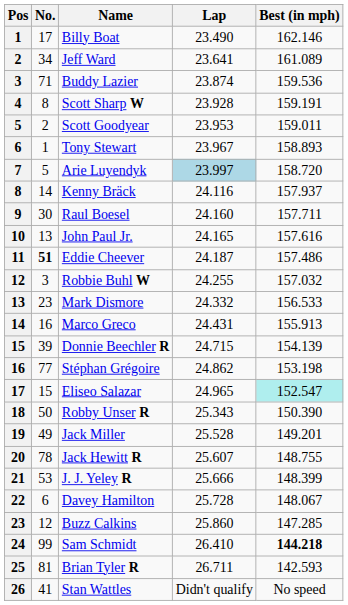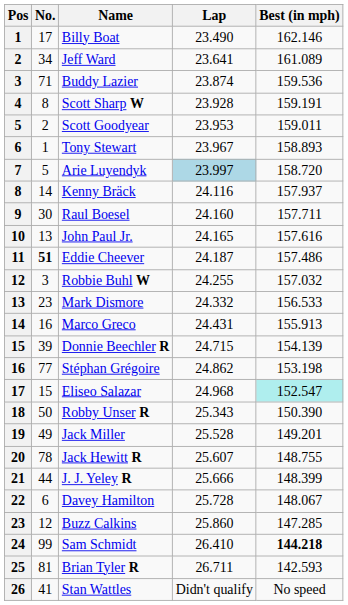Eliseo Salazar | Lap: 24.965 -> 24.968
J. J. Yeley R | No.: 53 -> 44
